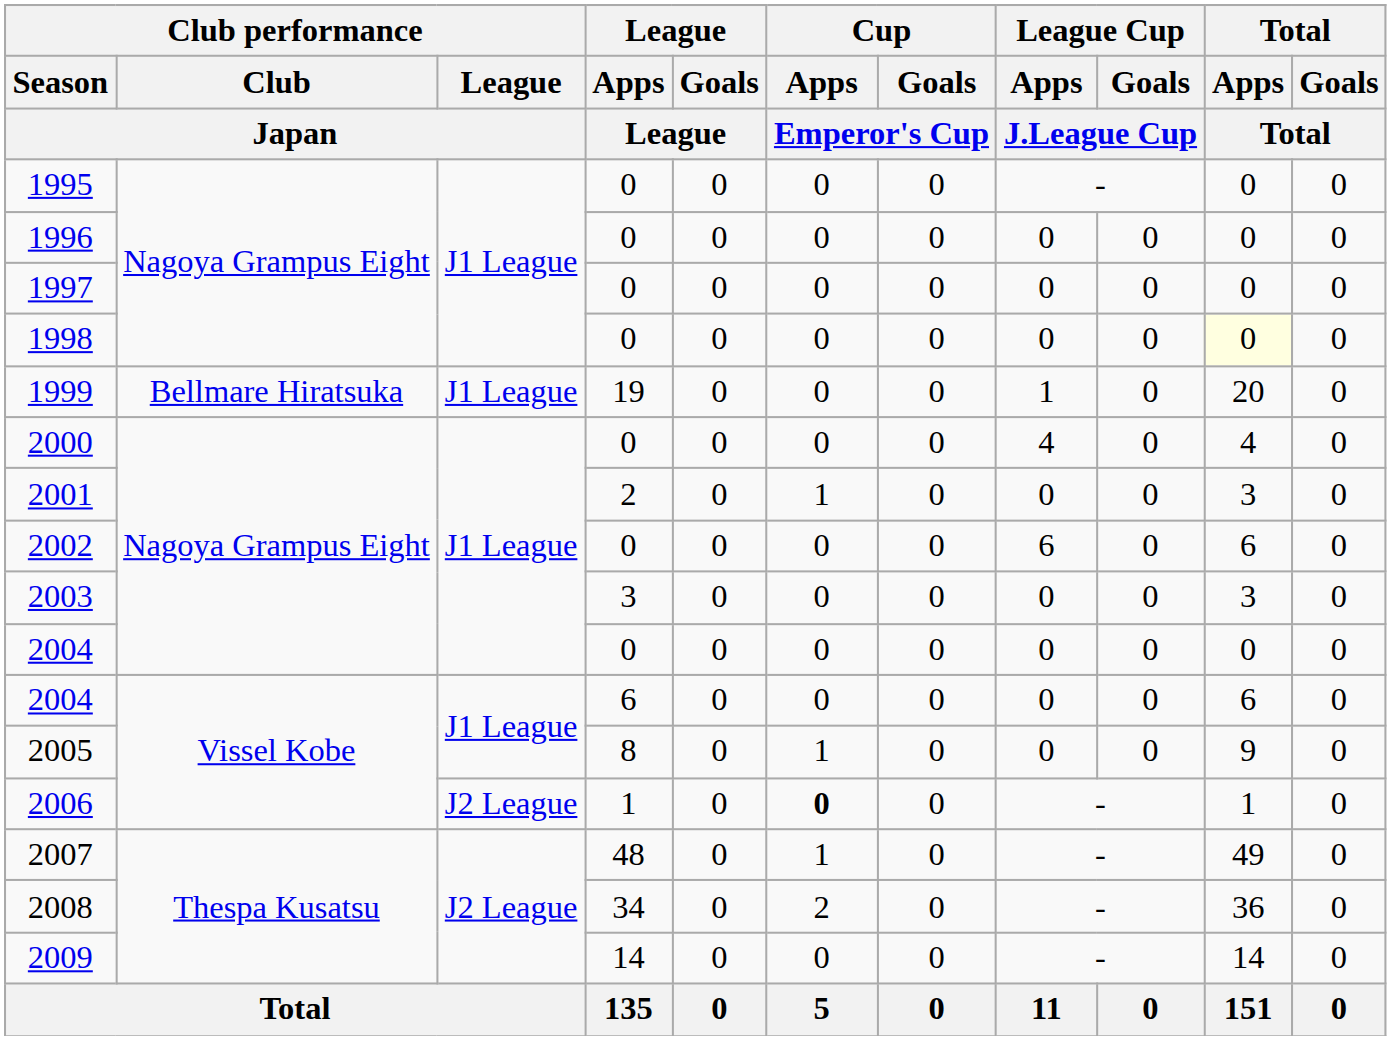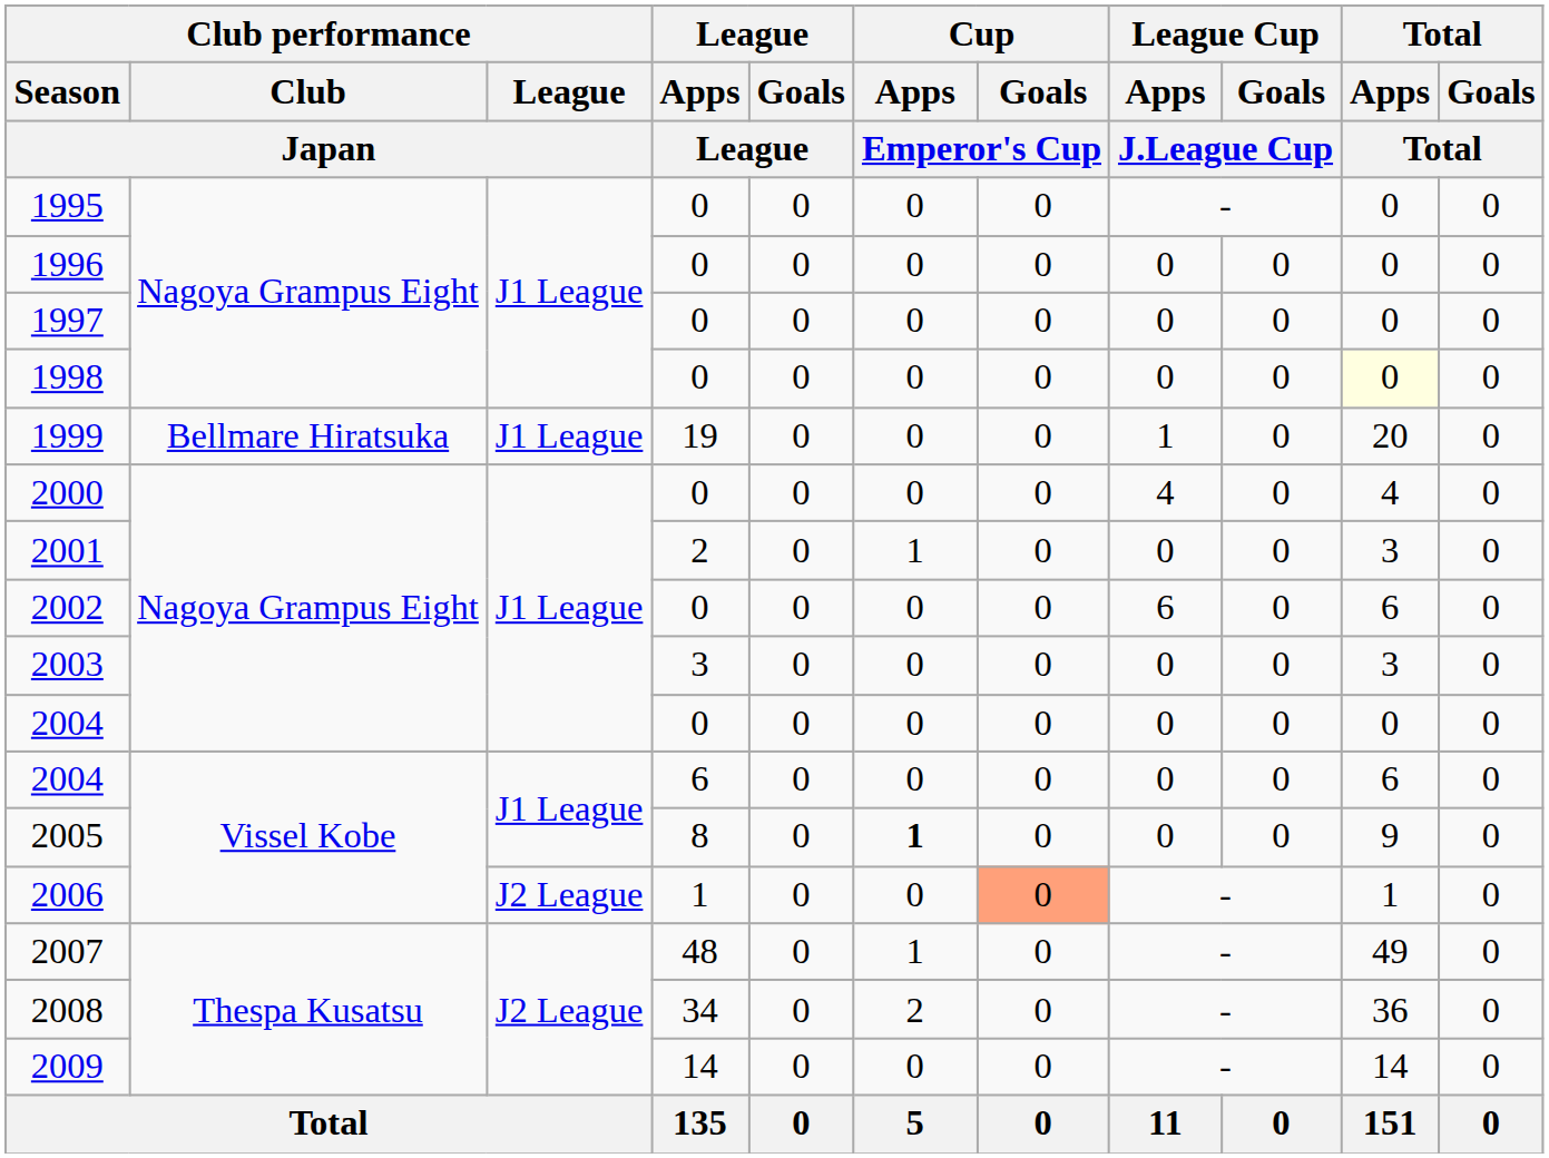2005 | Cup / Apps / Emperor's Cup: normal -> bold
2006 | Cup / Apps / Emperor's Cup: bold -> normal
2006 | Cup / Goals / Emperor's Cup: no background -> lightsalmon background
